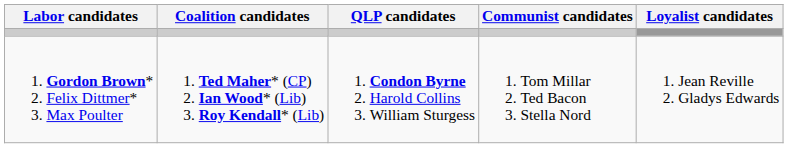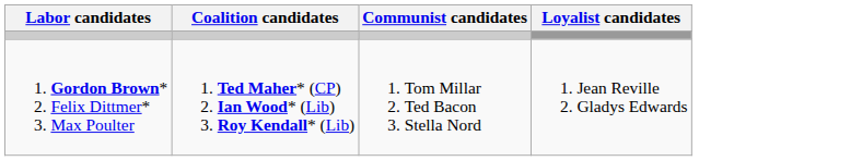- column: QLP candidates | Condon Byrne Harold Collins William Sturgess
